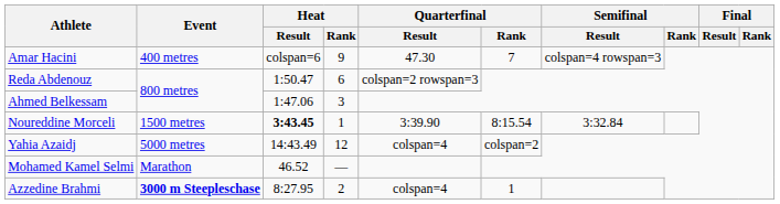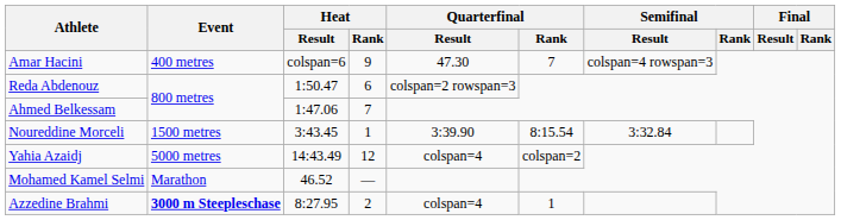Ahmed Belkessam | Heat / Rank: 3 -> 7
Noureddine Morceli | Heat / Result: bold -> normal
